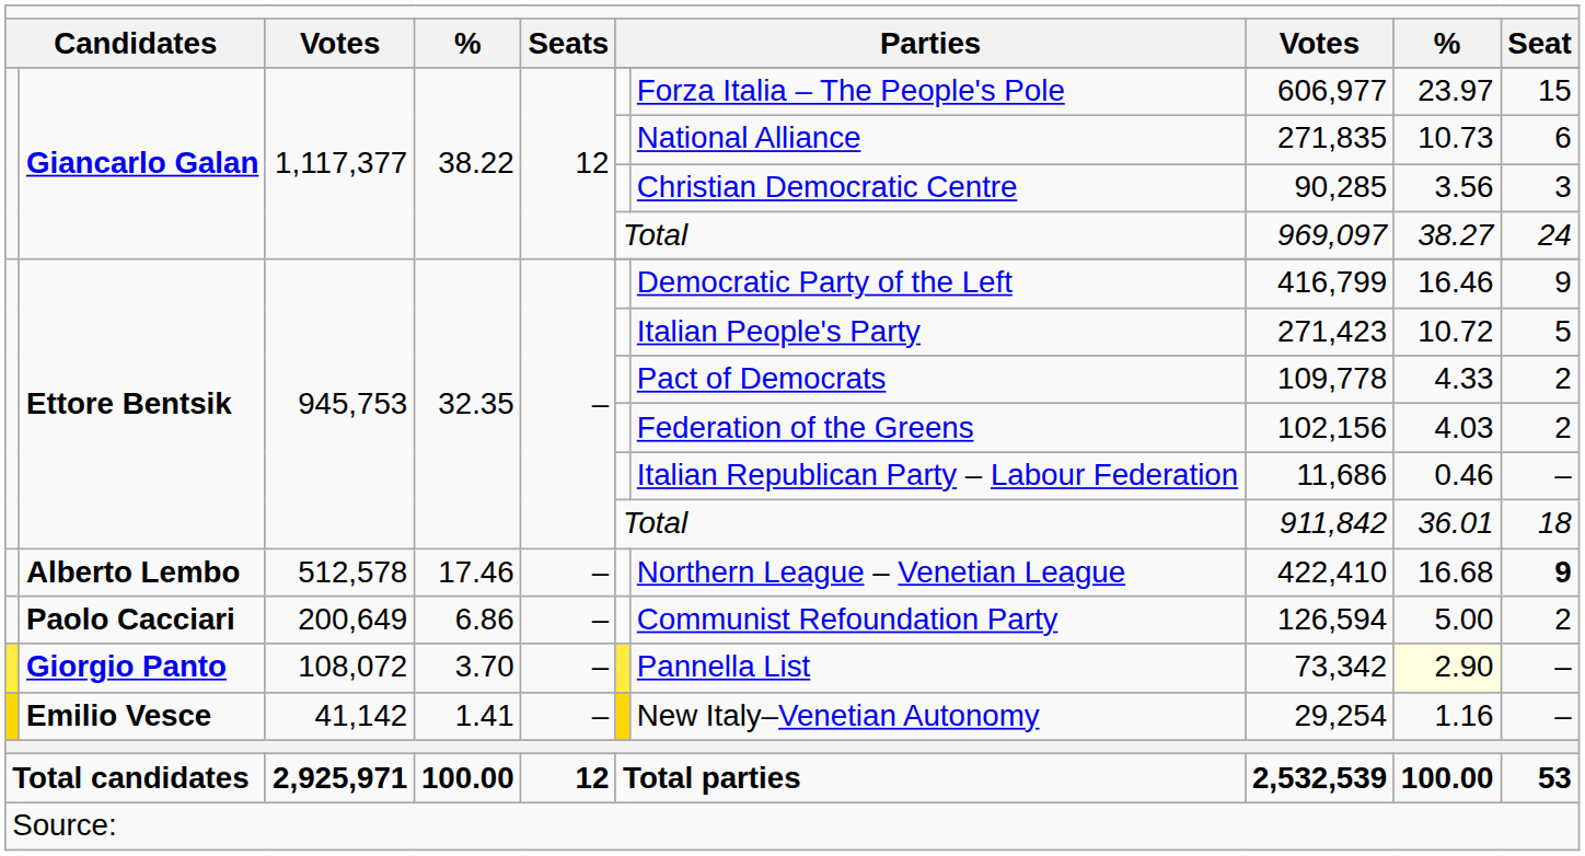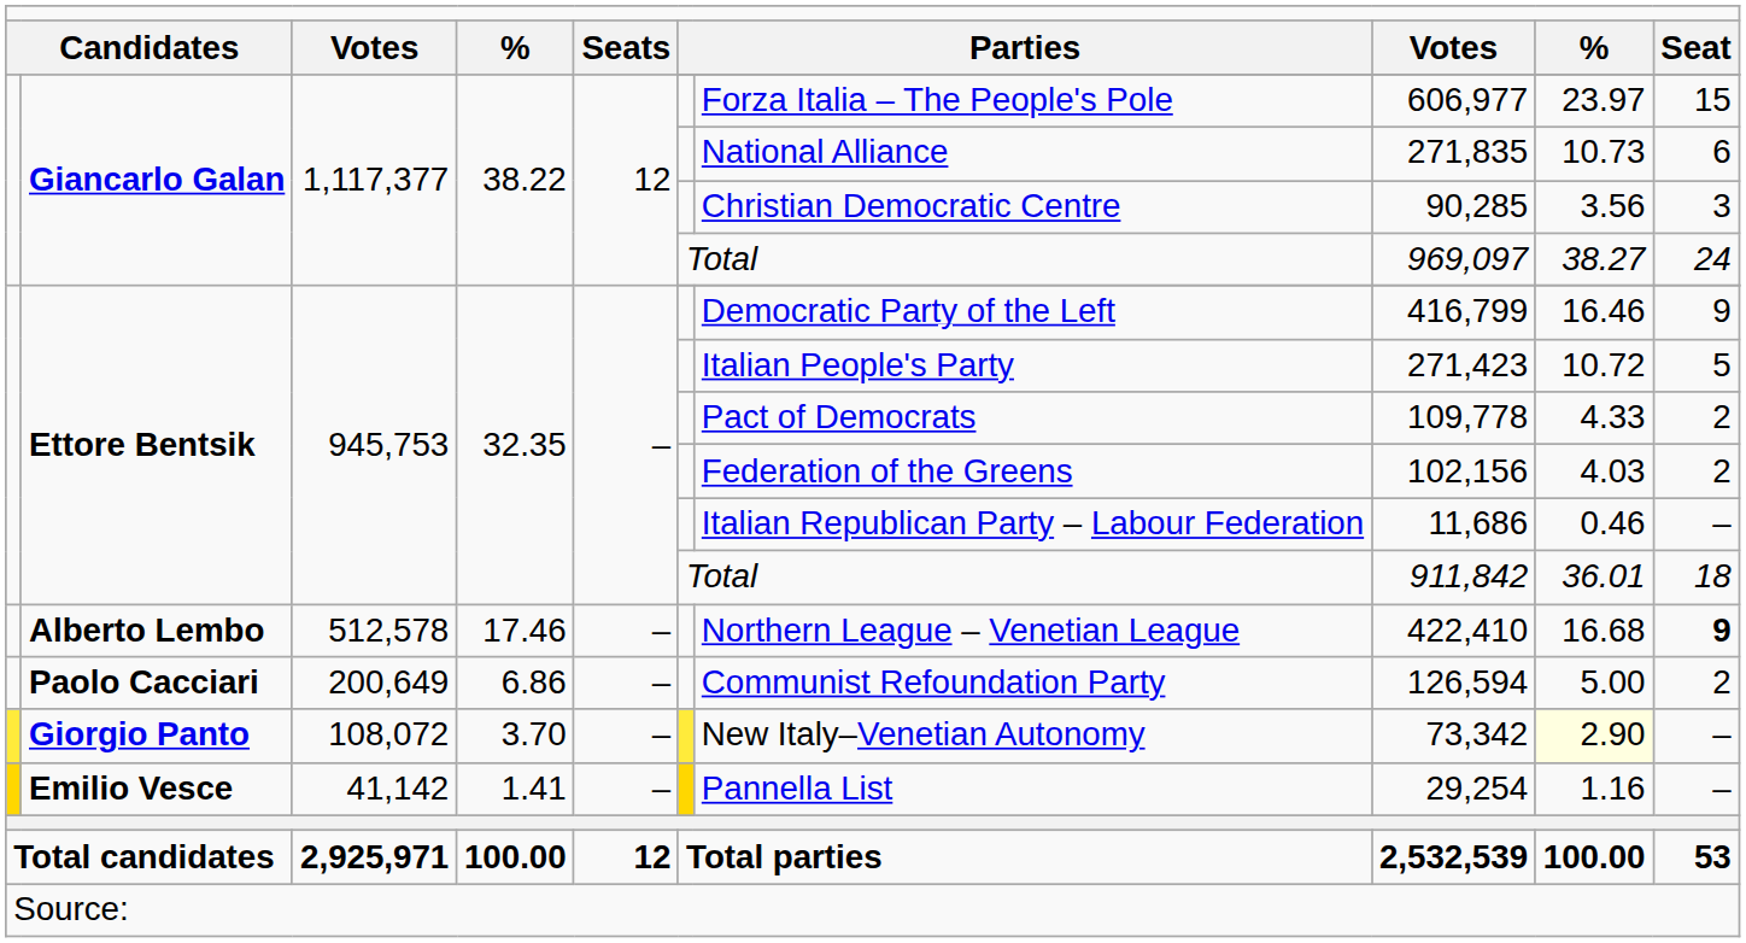Giorgio Panto | column 7: Pannella List -> New Italy–Venetian Autonomy
Emilio Vesce | column 7: New Italy–Venetian Autonomy -> Pannella List
